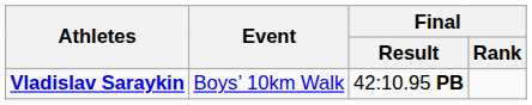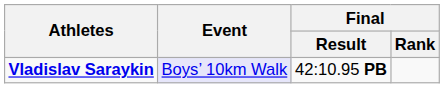Vladislav Saraykin | Event: no background -> lavender background
